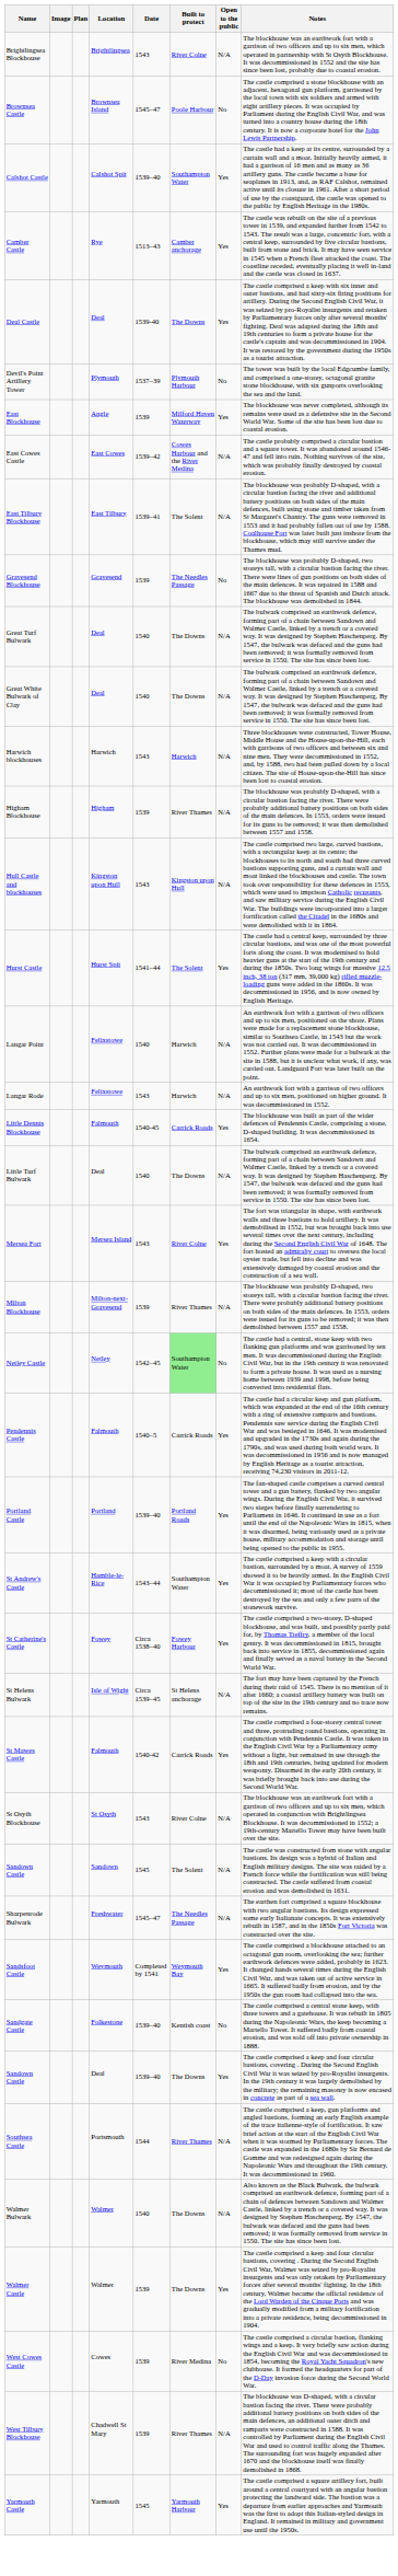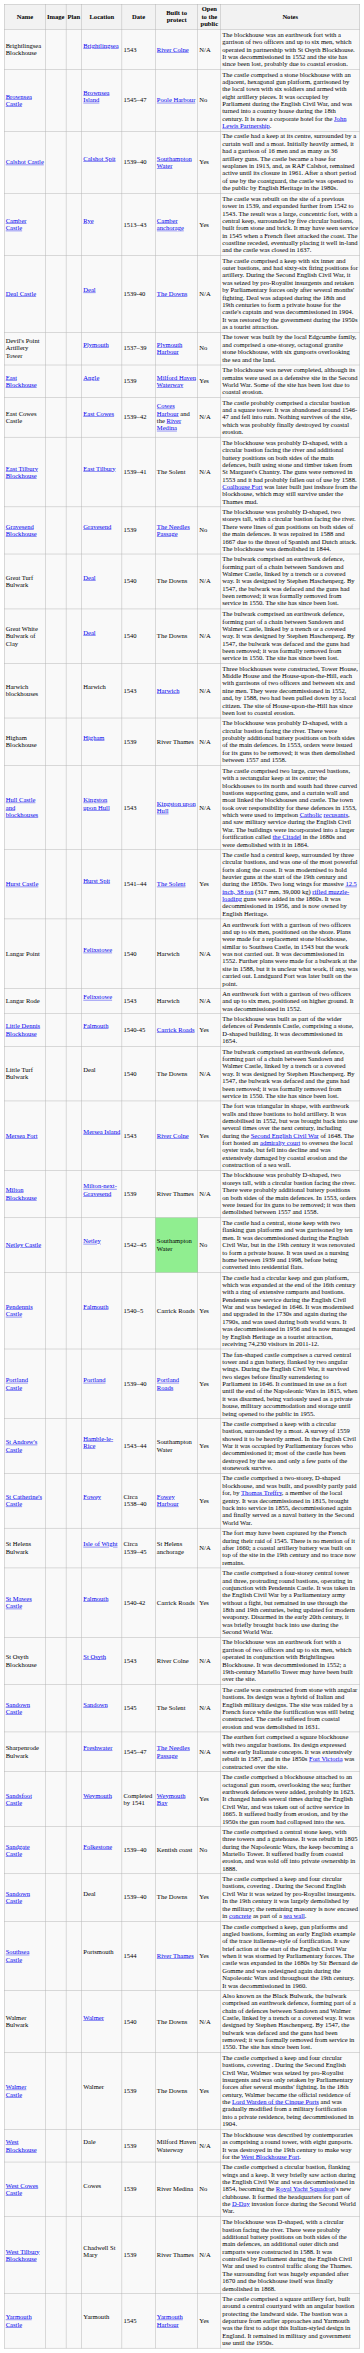Deal Castle | Open to the public: Yes -> N/A
Southsea Castle | Open to the public: N/A -> Yes
+ row: West Blockhouse | Dale | 1539 | Milford Haven Waterway | N/A | The blockhouse was described by contemporaries as comprising a round tower, with eight gunports. It was destroyed in the 19th century to make way for the West Blockhouse Fort.
